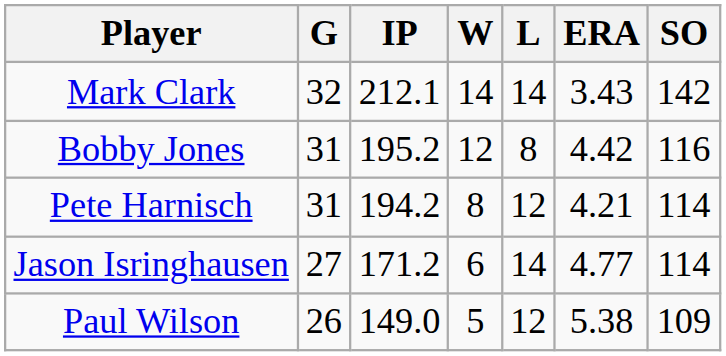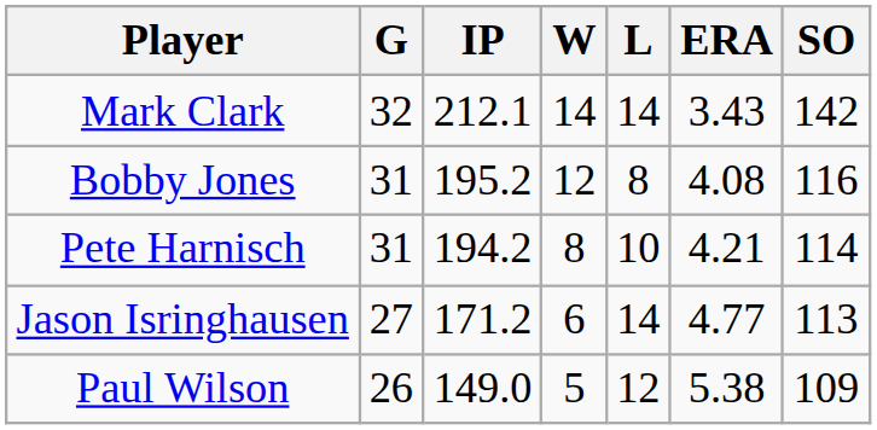Bobby Jones | ERA: 4.42 -> 4.08
Pete Harnisch | L: 12 -> 10
Jason Isringhausen | SO: 114 -> 113
